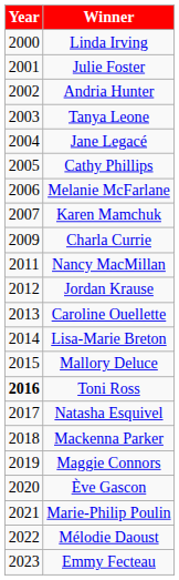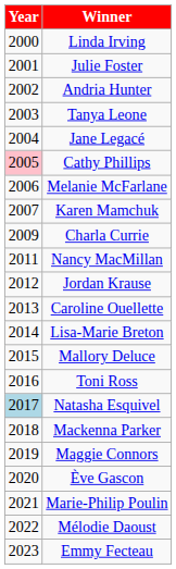Cathy Phillips | Year: no background -> pink background
Toni Ross | Year: bold -> normal
Natasha Esquivel | Year: no background -> lightblue background
